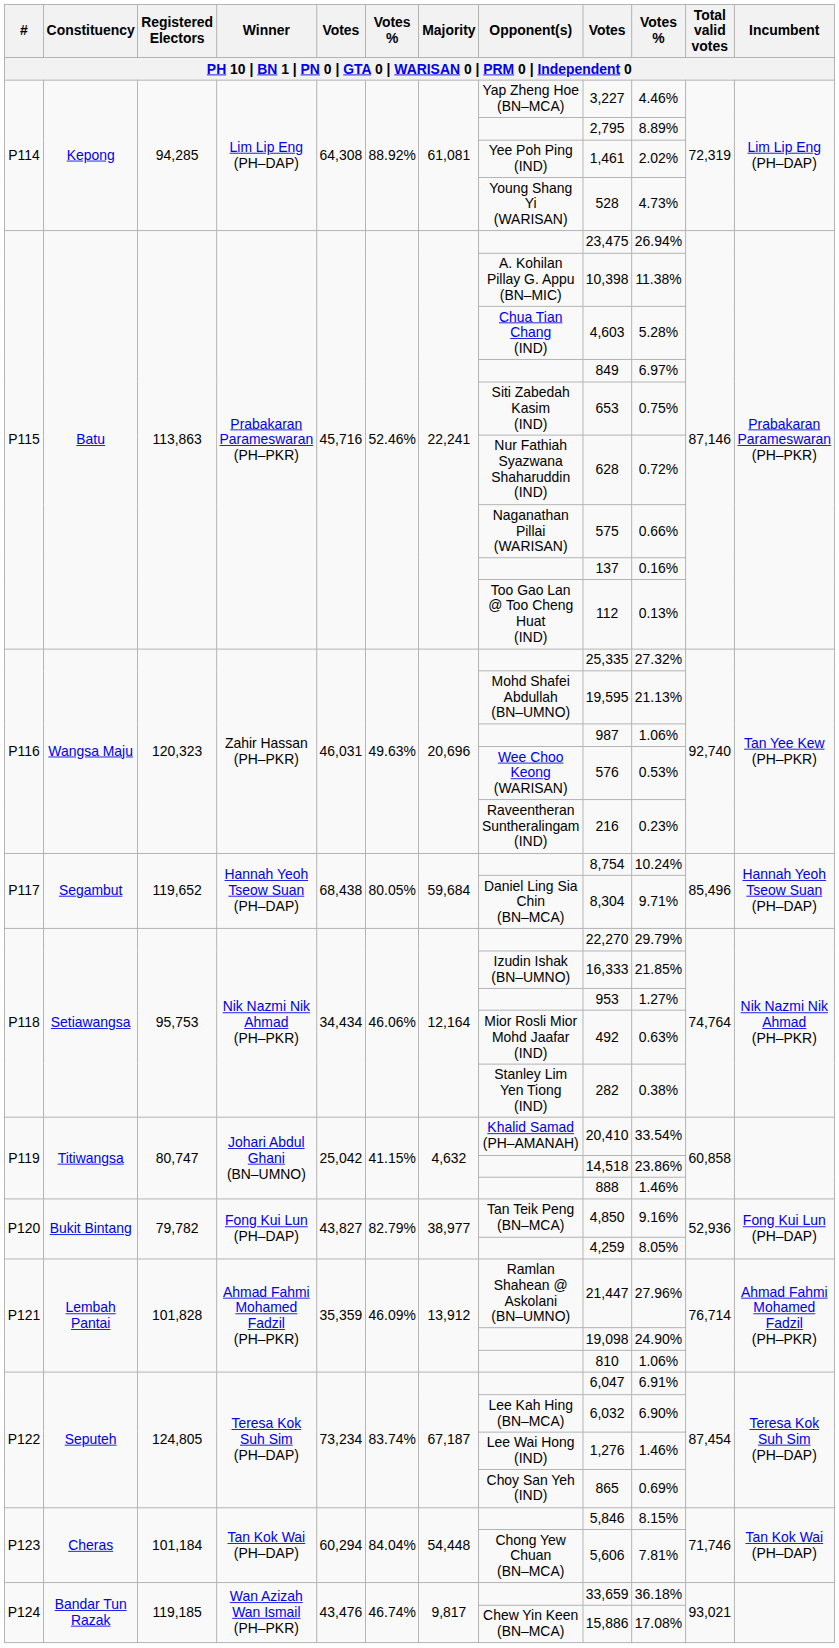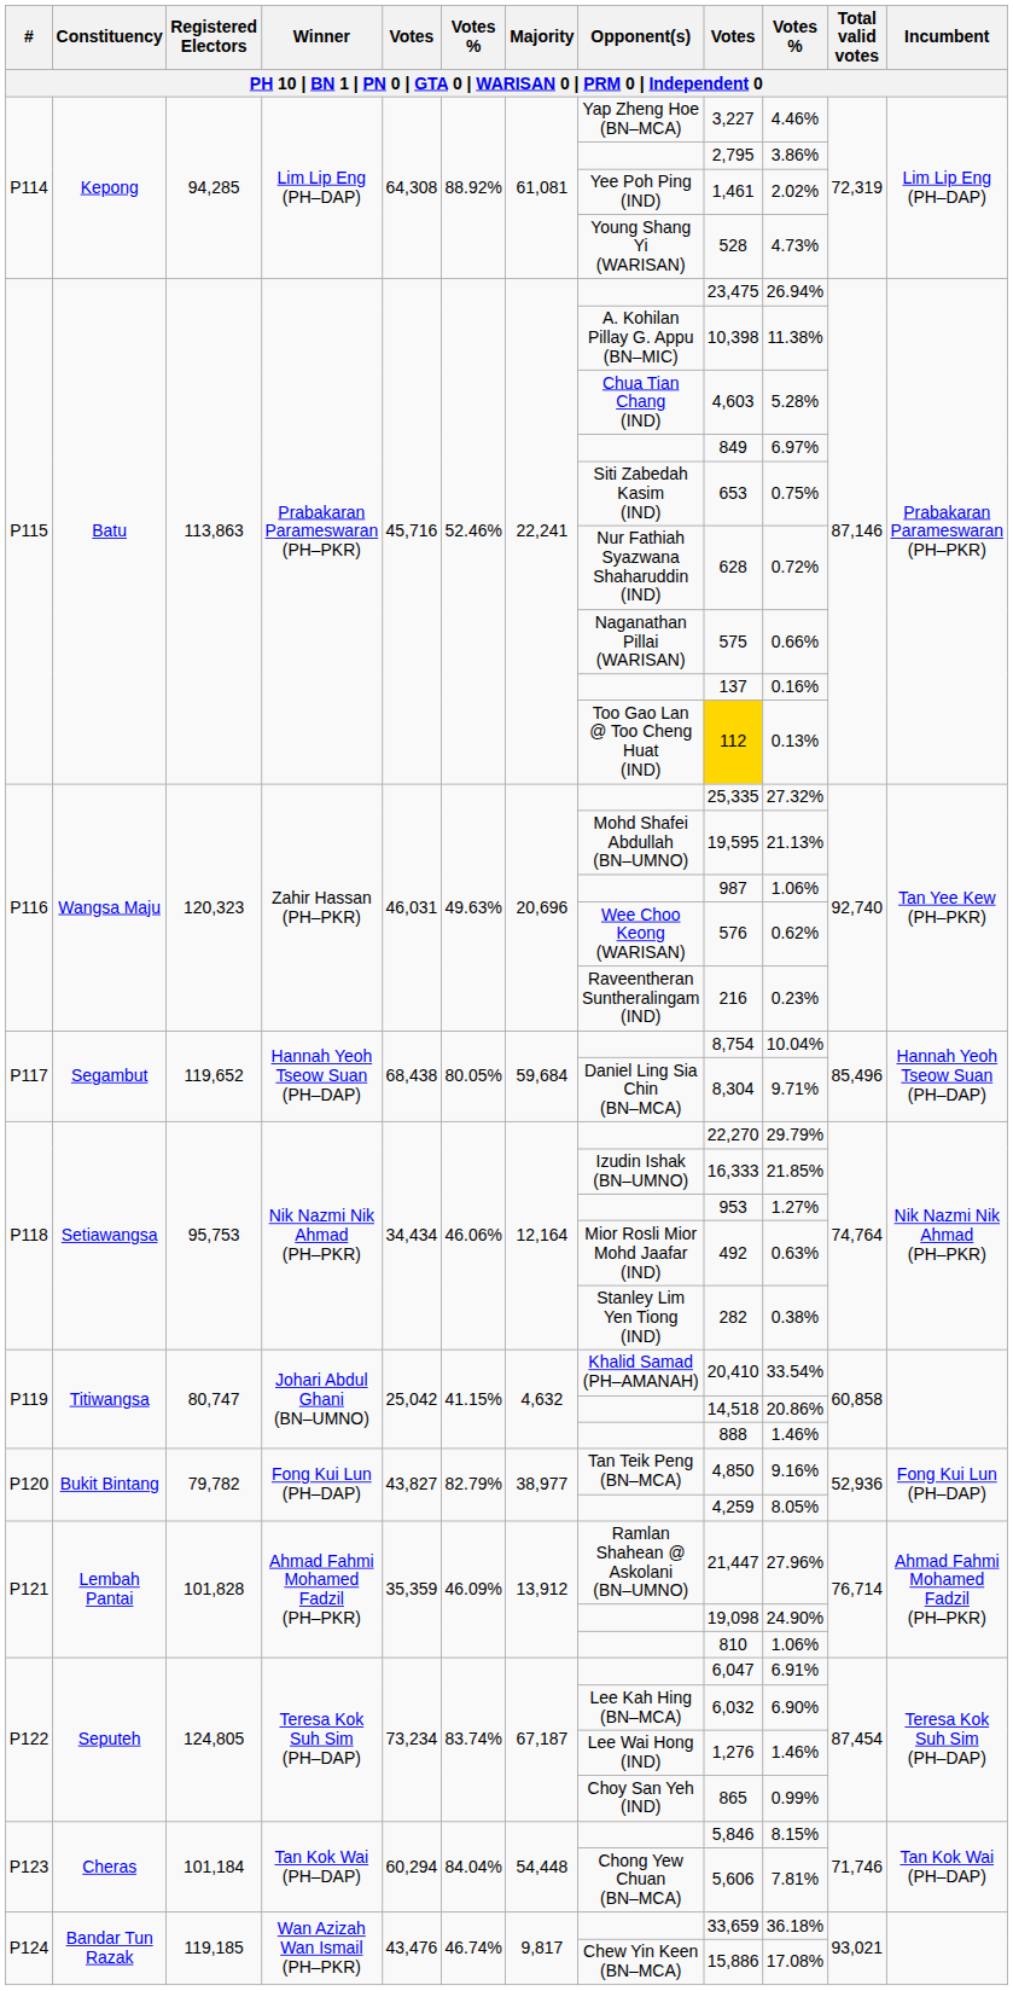row 4 | column 10: 8.89% -> 3.86%
row 15 | column 9: no background -> gold background
row 19 | column 10: 0.53% -> 0.62%
row 21 | column 10: 10.24% -> 10.04%
row 29 | column 10: 23.86% -> 20.86%
row 39 | column 10: 0.69% -> 0.99%
